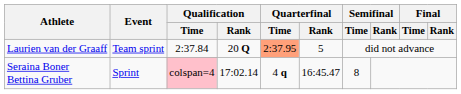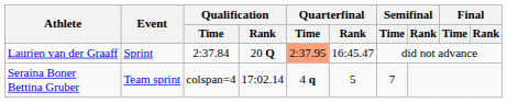Laurien van der Graaff | Event: Team sprint -> Sprint
Laurien van der Graaff | Quarterfinal / Rank: 5 -> 16:45.47
Seraina Boner Bettina Gruber | Event: Sprint -> Team sprint
Seraina Boner Bettina Gruber | Qualification / Time: pink background -> no background
Seraina Boner Bettina Gruber | Quarterfinal / Rank: 16:45.47 -> 5
Seraina Boner Bettina Gruber | Semifinal / Time: 8 -> 7
